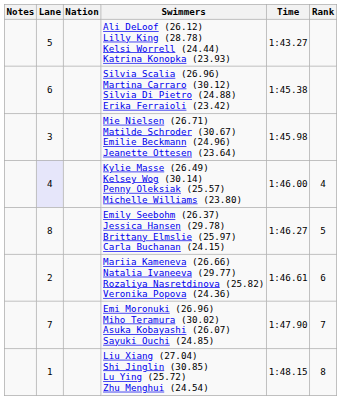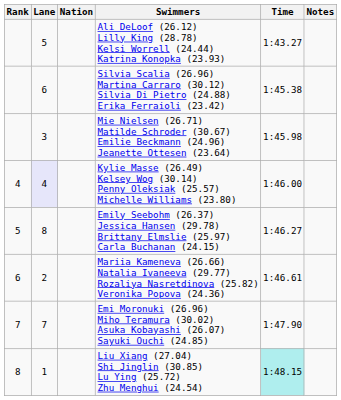columns swapped: Rank <-> Notes
row 9 | Time: no background -> paleturquoise background
